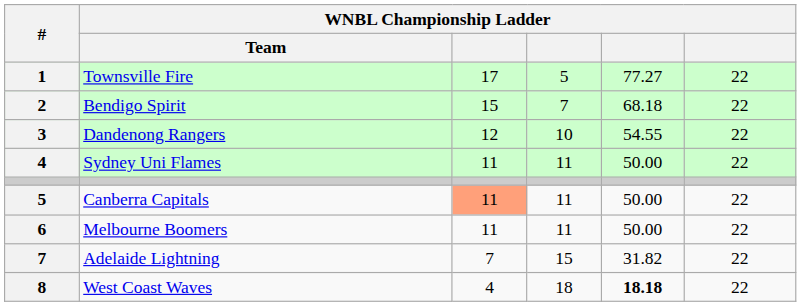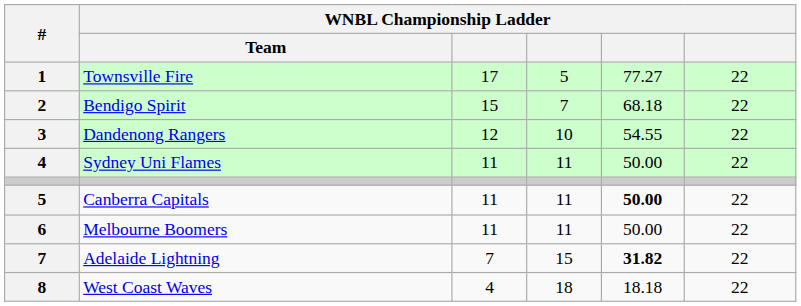Canberra Capitals | column 3: lightsalmon background -> no background
Canberra Capitals | column 5: normal -> bold
Adelaide Lightning | column 5: normal -> bold
West Coast Waves | column 5: bold -> normal
